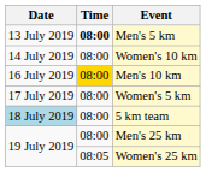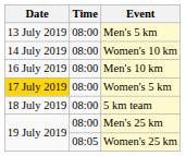Men's 5 km | Time: bold -> normal
Men's 10 km | Time: gold background -> no background
Women's 5 km | Date: no background -> gold background
5 km team | Date: lightblue background -> no background
